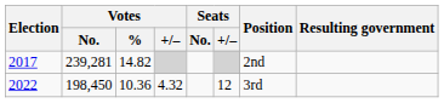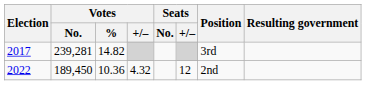2017 | Position: 2nd -> 3rd
2022 | Votes / No.: 198,450 -> 189,450
2022 | Position: 3rd -> 2nd
